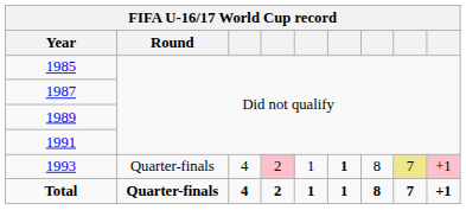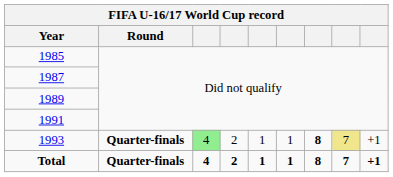1993 | FIFA U-16/17 World Cup record / Round: normal -> bold
1993 | column 3: no background -> lightgreen background
1993 | column 4: pink background -> no background
1993 | column 6: bold -> normal
1993 | column 7: normal -> bold
1993 | column 9: pink background -> no background
